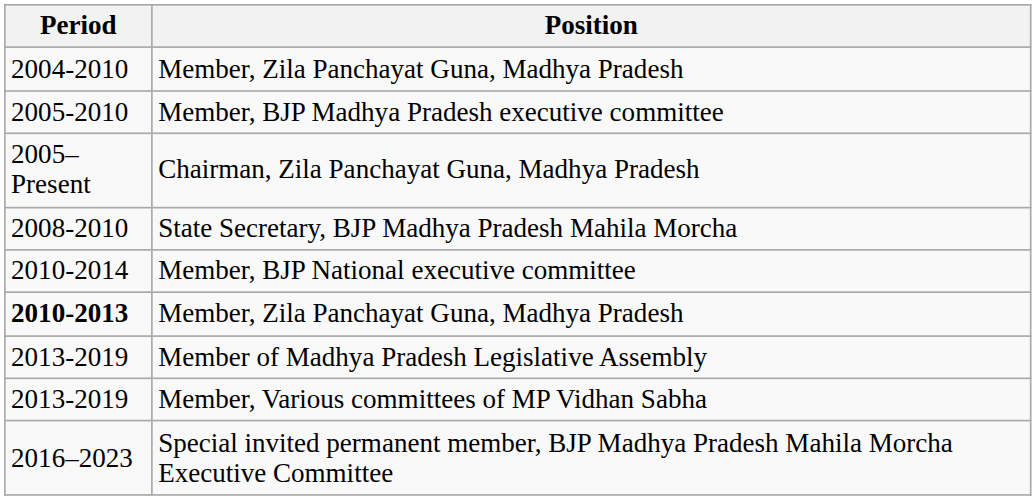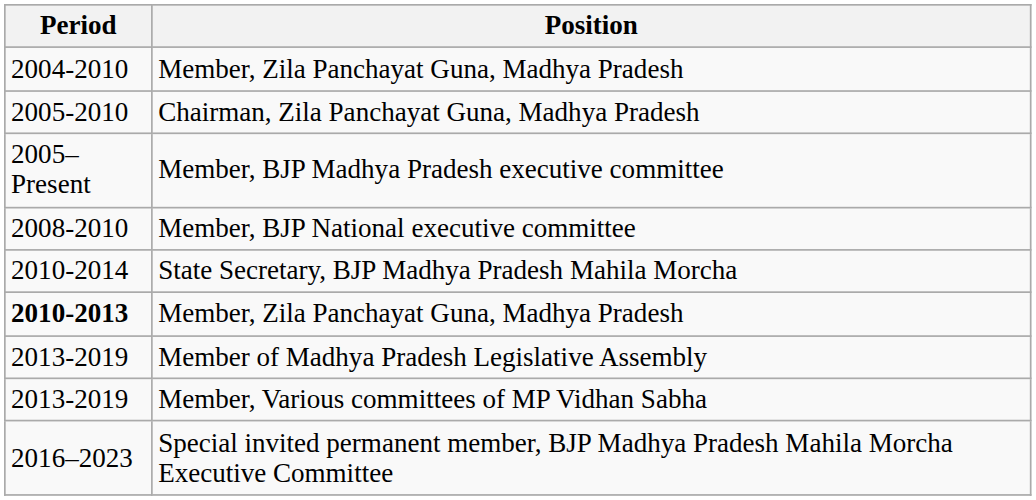row 3 | Position: Member, BJP Madhya Pradesh executive committee -> Chairman, Zila Panchayat Guna, Madhya Pradesh
row 4 | Position: Chairman, Zila Panchayat Guna, Madhya Pradesh -> Member, BJP Madhya Pradesh executive committee
row 5 | Position: State Secretary, BJP Madhya Pradesh Mahila Morcha -> Member, BJP National executive committee
row 6 | Position: Member, BJP National executive committee -> State Secretary, BJP Madhya Pradesh Mahila Morcha
